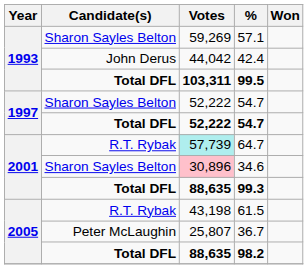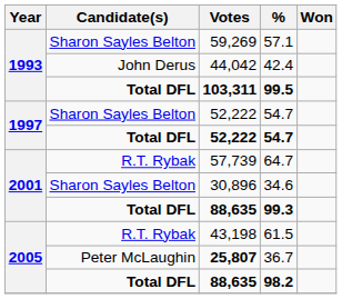64.7 | Votes: paleturquoise background -> no background
34.6 | Votes: pink background -> no background
36.7 | Votes: normal -> bold
